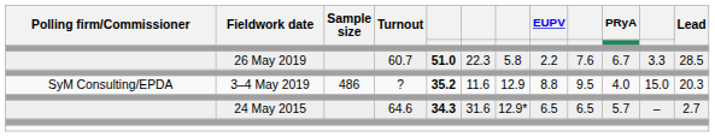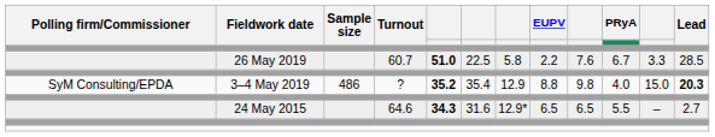26 May 2019 | column 6: 22.3 -> 22.5
3–4 May 2019 | column 6: 11.6 -> 35.4
3–4 May 2019 | column 9: 9.5 -> 9.8
3–4 May 2019 | Lead: normal -> bold
24 May 2015 | PRyA: 5.7 -> 5.5
